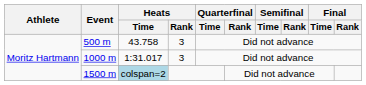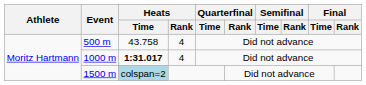500 m | Heats / Rank: 3 -> 4
1000 m | Heats / Time: normal -> bold
1000 m | Heats / Rank: 3 -> 4
